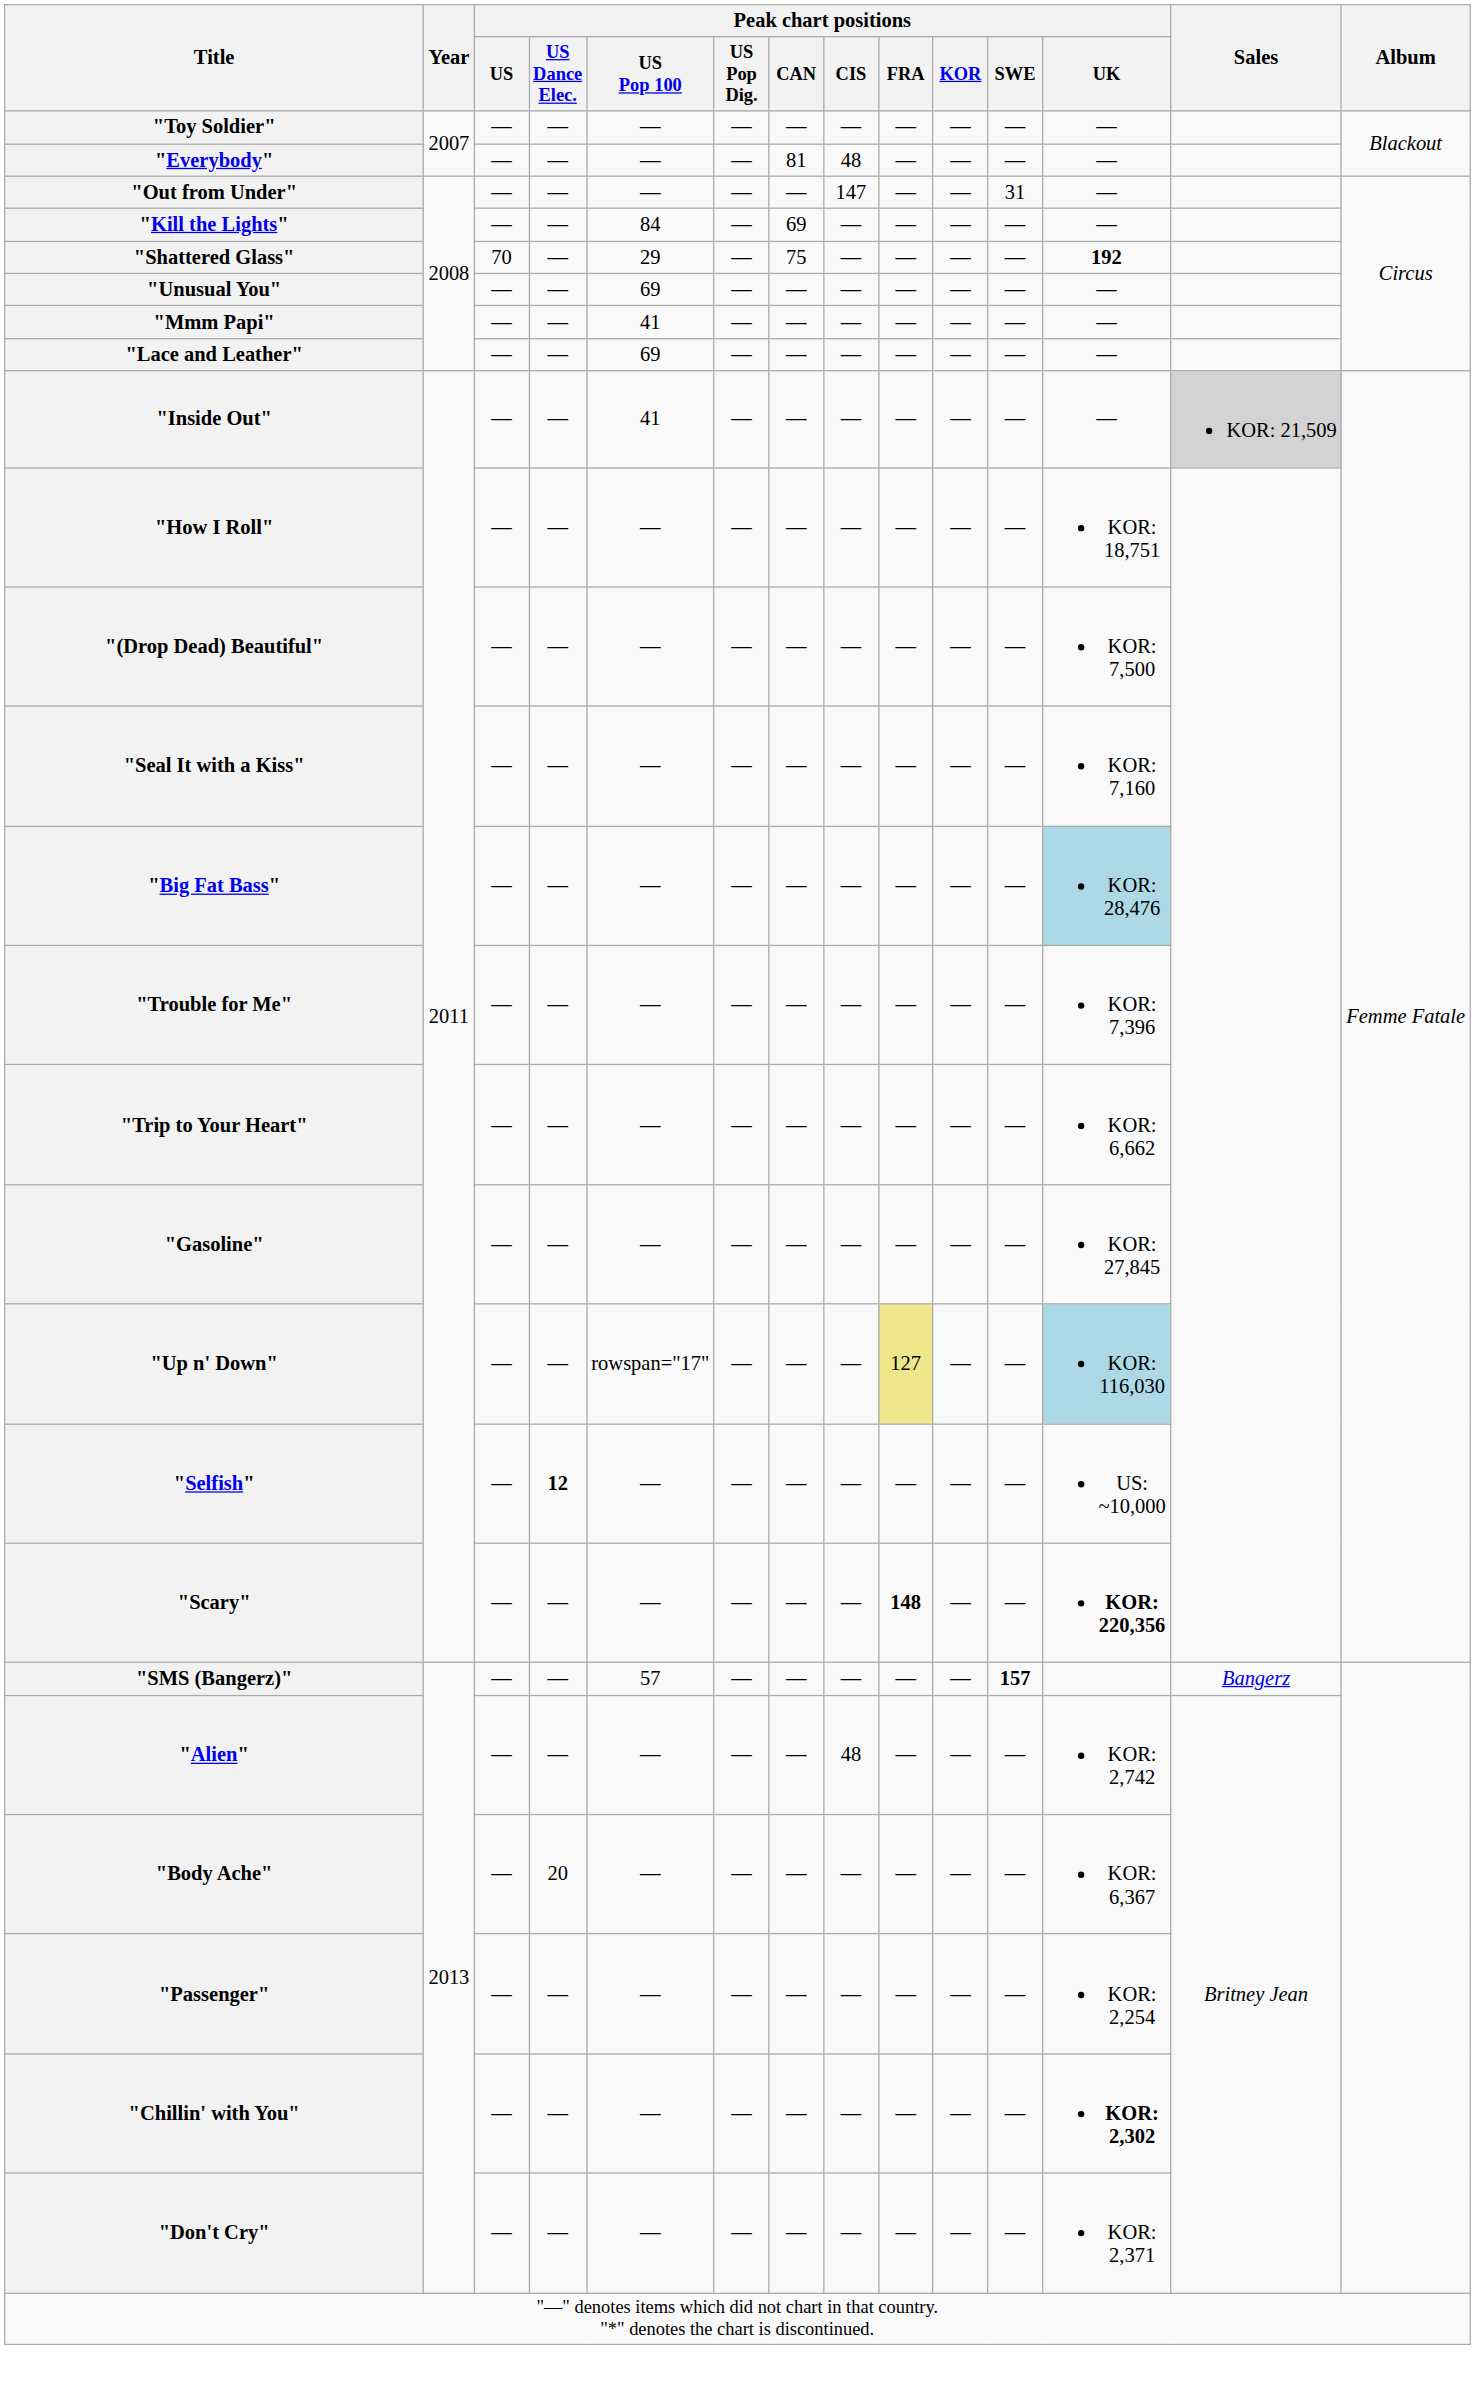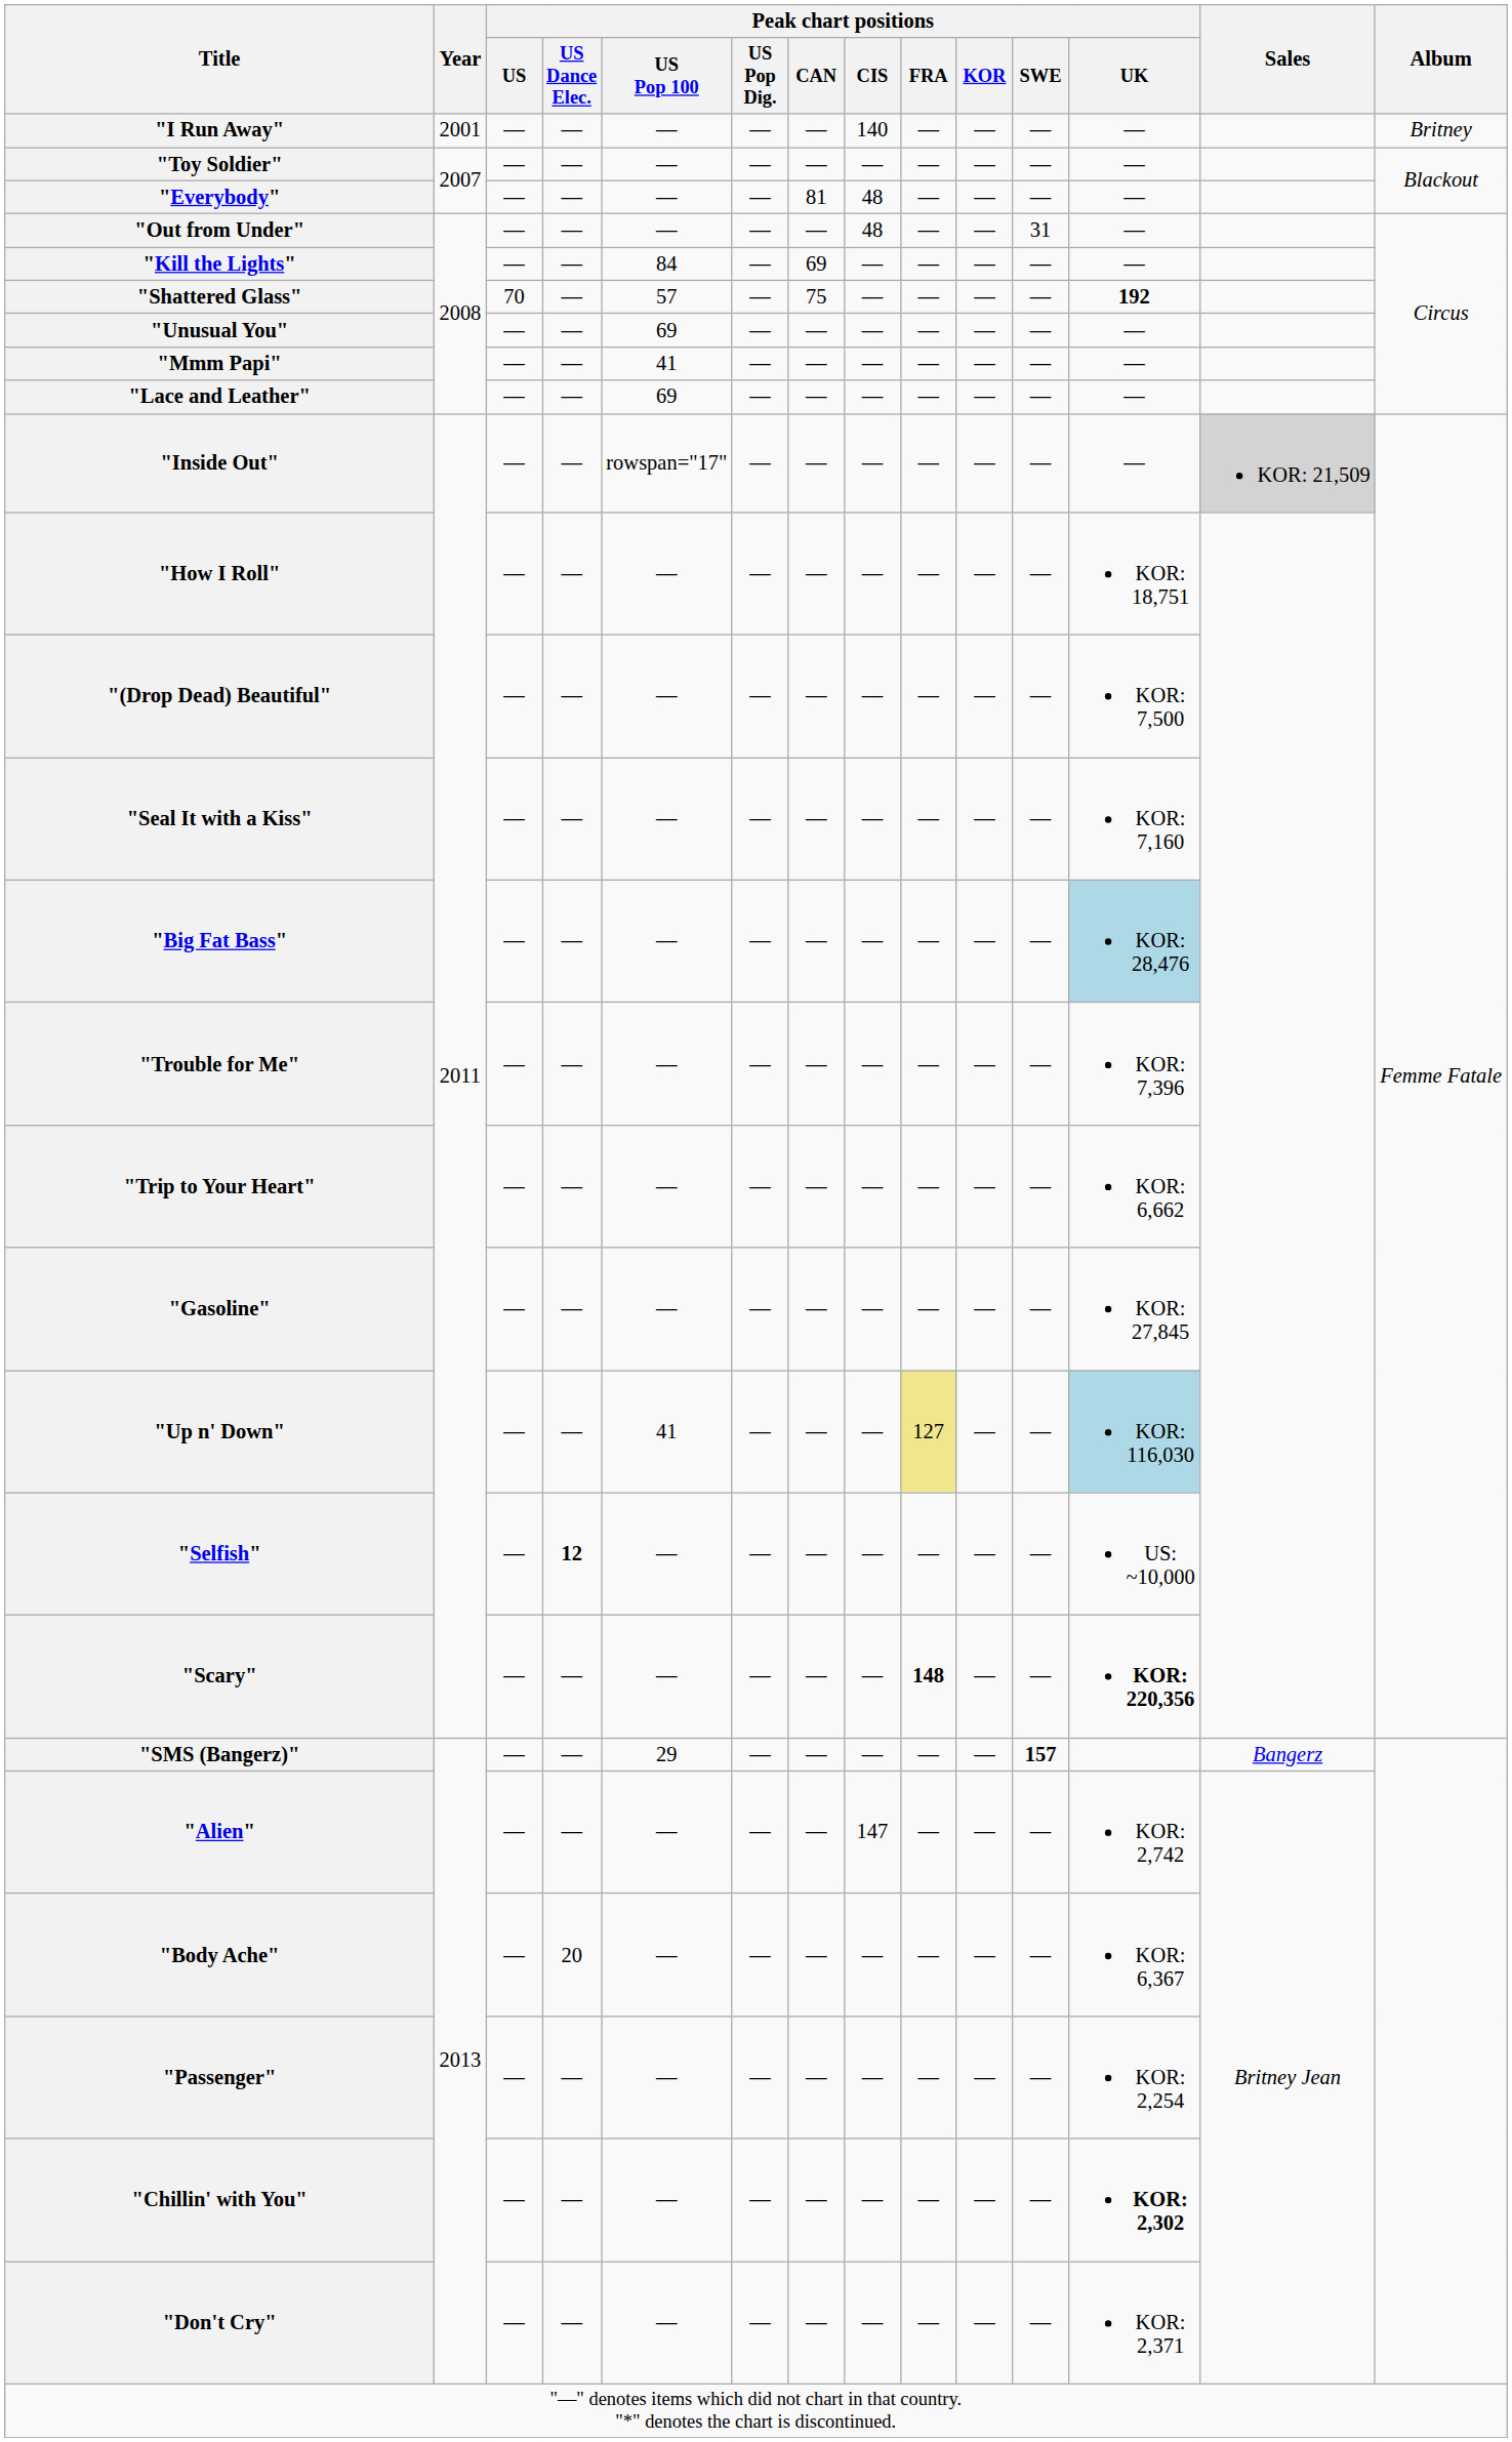+ row: "I Run Away" | 2001 | — | — | — | — | — | 140 | — | — | — | — | Britney
"Out from Under" | Peak chart positions / CIS: 147 -> 48
"Shattered Glass" | Peak chart positions / US Pop 100: 29 -> 57
"Inside Out" | Peak chart positions / US Pop 100: 41 -> rowspan="17"
"Up n' Down" | Peak chart positions / US Pop 100: rowspan="17" -> 41
"SMS (Bangerz)" | Peak chart positions / US Pop 100: 57 -> 29
"Alien" | Peak chart positions / CIS: 48 -> 147
